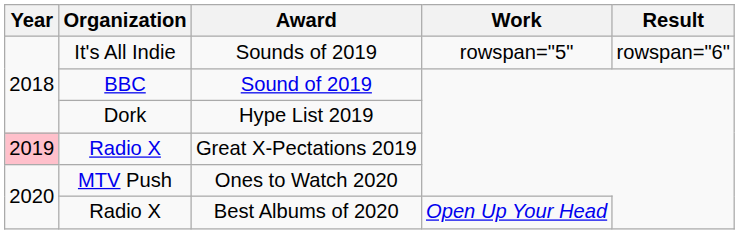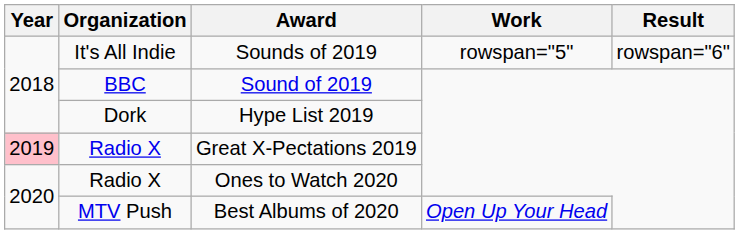Ones to Watch 2020 | Organization: MTV Push -> Radio X
Best Albums of 2020 | Organization: Radio X -> MTV Push
